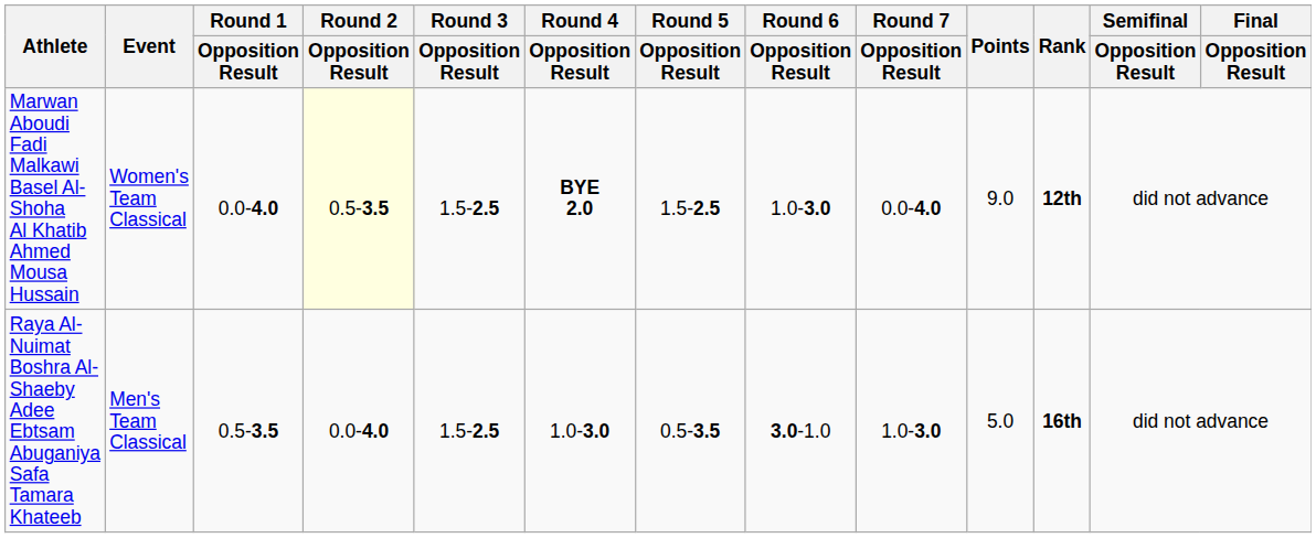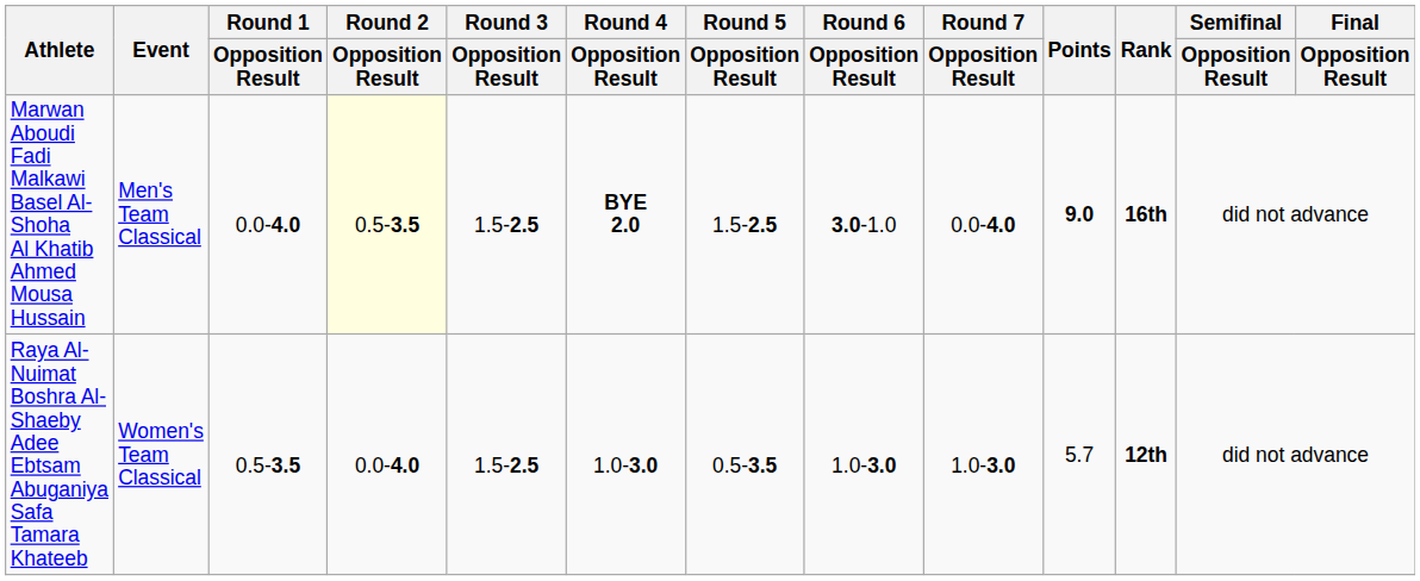row 3 | Event: Women's Team Classical -> Men's Team Classical
row 3 | Round 6 / Opposition Result: 1.0-3.0 -> 3.0-1.0
row 3 | Points: normal -> bold
row 3 | Rank: 12th -> 16th
row 4 | Event: Men's Team Classical -> Women's Team Classical
row 4 | Round 6 / Opposition Result: 3.0-1.0 -> 1.0-3.0
row 4 | Points: 5.0 -> 5.7
row 4 | Rank: 16th -> 12th
